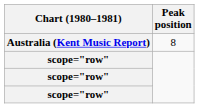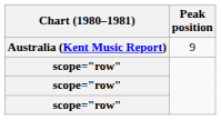Australia (Kent Music Report) | Peak position: 8 -> 9
